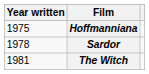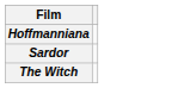- column: Year written | 1975 | 1978 | 1981
